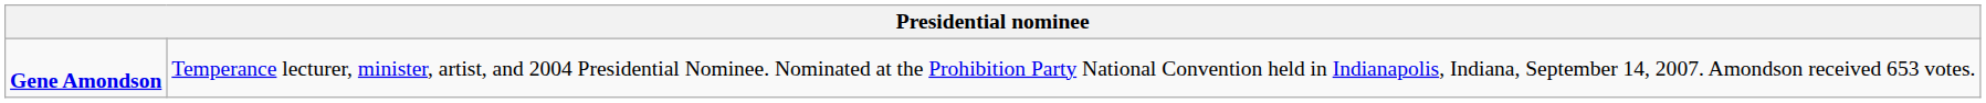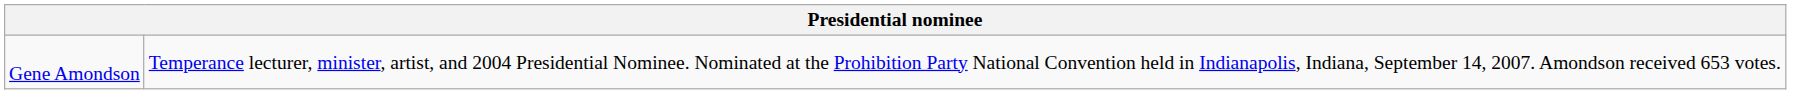Gene Amondson | column 1: bold -> normal
